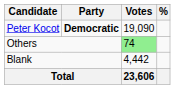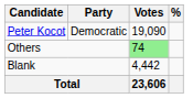Peter Kocot | Party: bold -> normal
